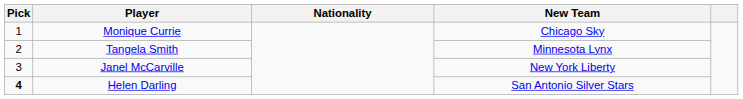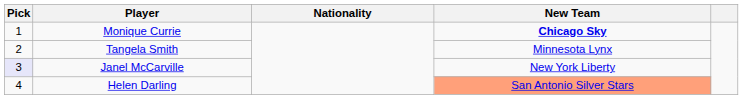Monique Currie | New Team: normal -> bold
Janel McCarville | Pick: no background -> lavender background
Helen Darling | Pick: bold -> normal
Helen Darling | New Team: no background -> lightsalmon background
